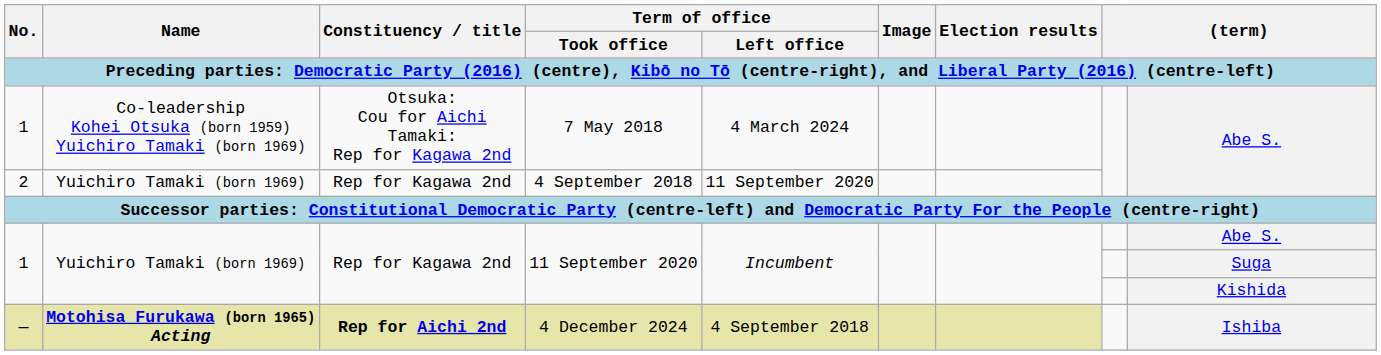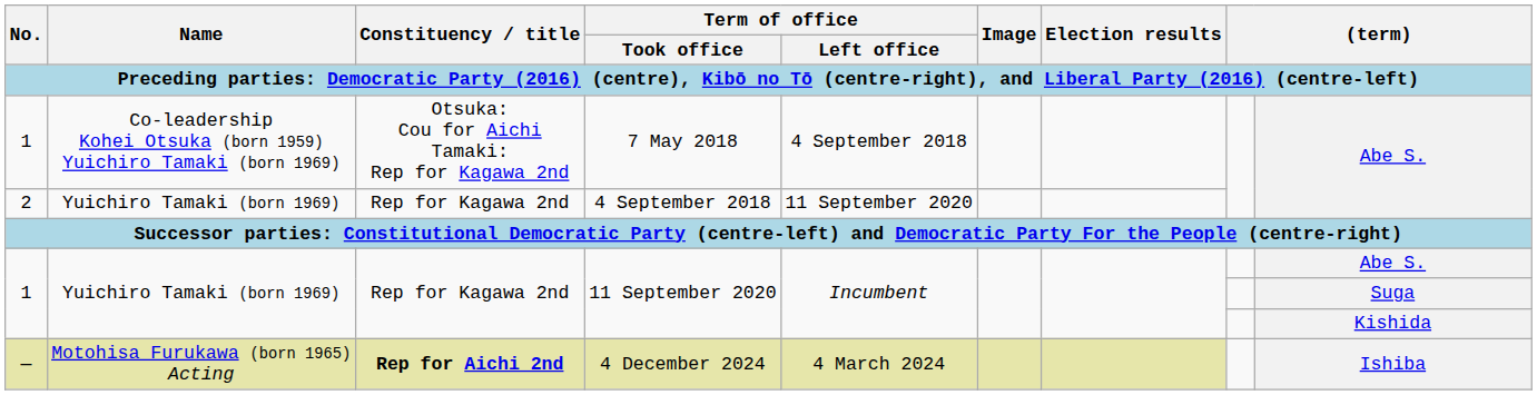7 May 2018 | Term of office / Left office: 4 March 2024 -> 4 September 2018
4 December 2024 | Name: bold -> normal
4 December 2024 | Term of office / Left office: 4 September 2018 -> 4 March 2024
